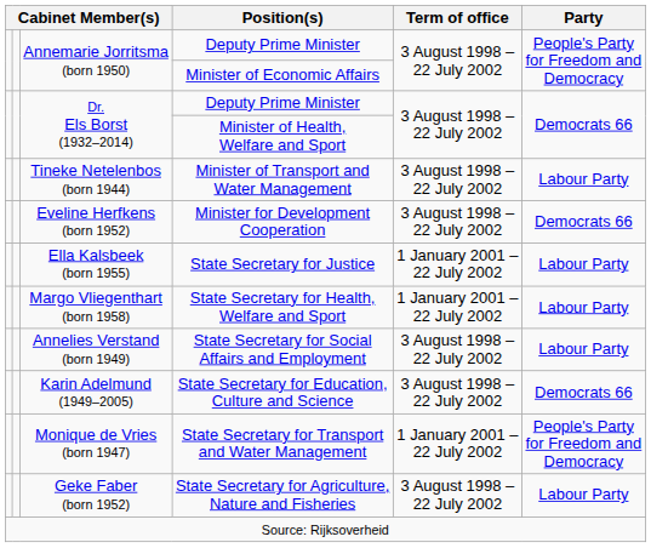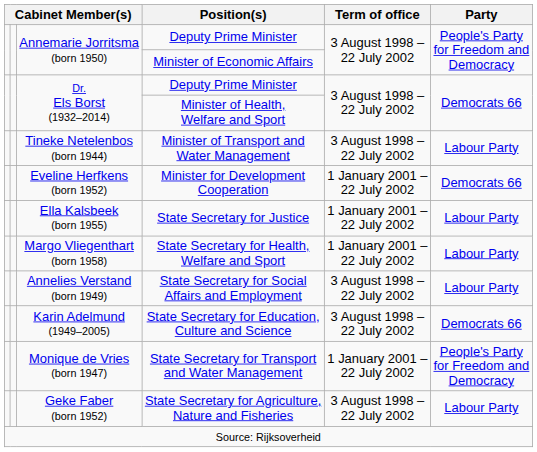Minister for Development Cooperation | Term of office: 3 August 1998 – 22 July 2002 -> 1 January 2001 – 22 July 2002
